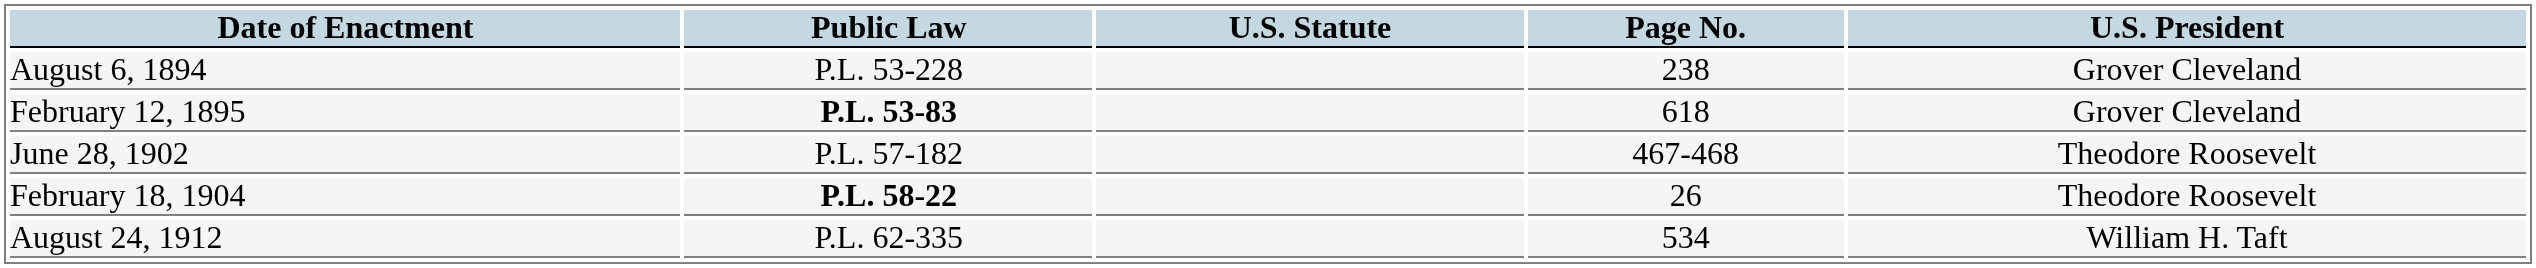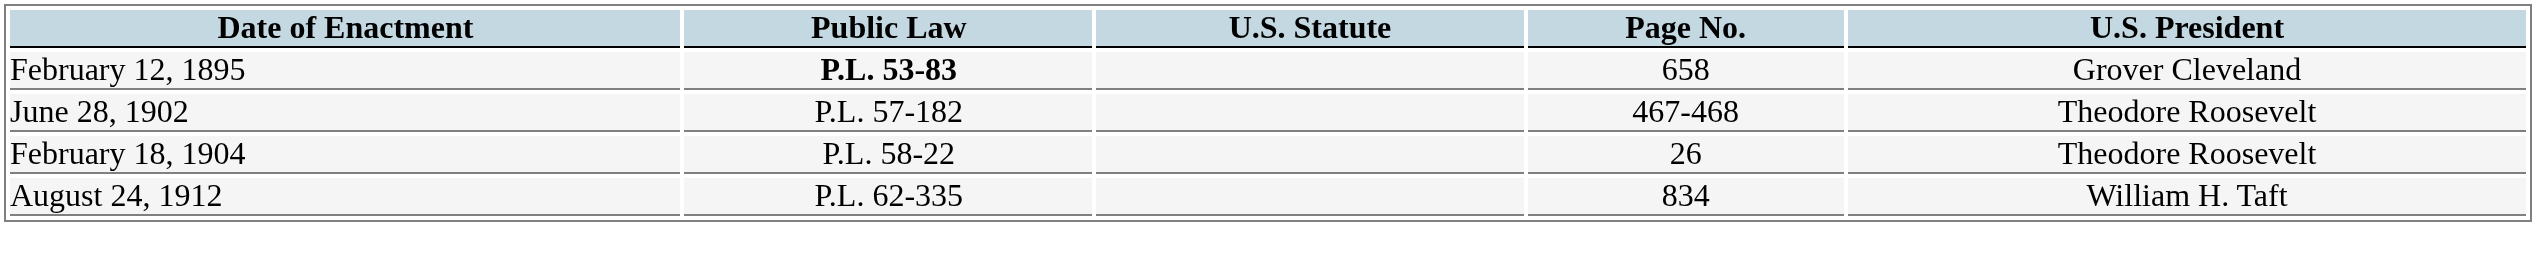- row: August 6, 1894 | P.L. 53-228 | 238 | Grover Cleveland
February 12, 1895 | Page No.: 618 -> 658
February 18, 1904 | Public Law: bold -> normal
August 24, 1912 | Page No.: 534 -> 834
